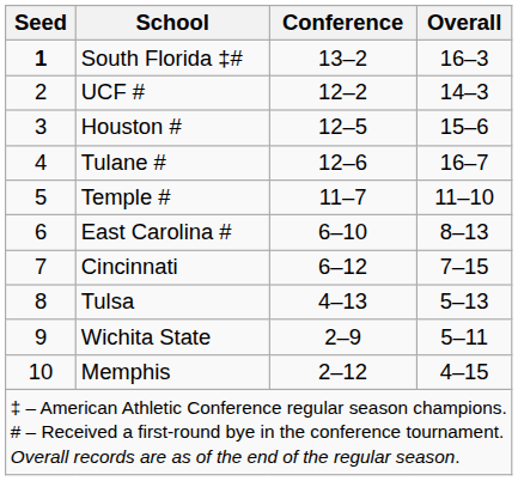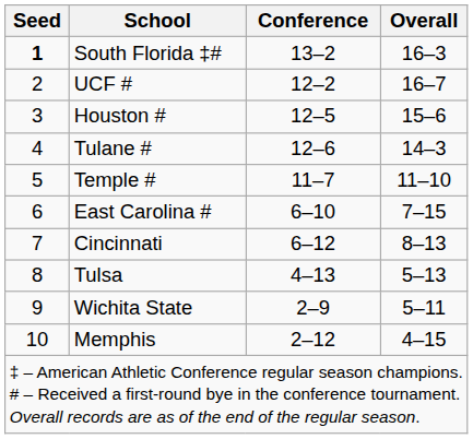UCF # | Overall: 14–3 -> 16–7
Tulane # | Overall: 16–7 -> 14–3
East Carolina # | Overall: 8–13 -> 7–15
Cincinnati | Overall: 7–15 -> 8–13
